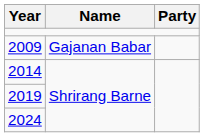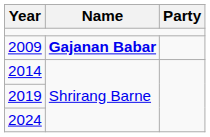2009 | Name: normal -> bold
